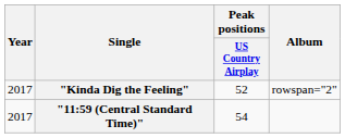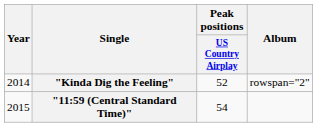"Kinda Dig the Feeling" | Year: 2017 -> 2014
"11:59 (Central Standard Time)" | Year: 2017 -> 2015
